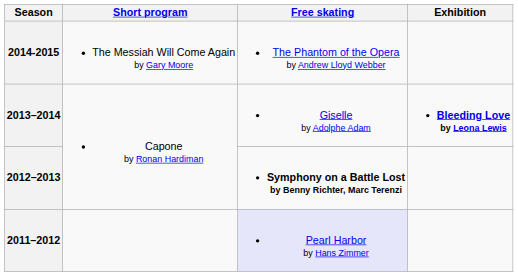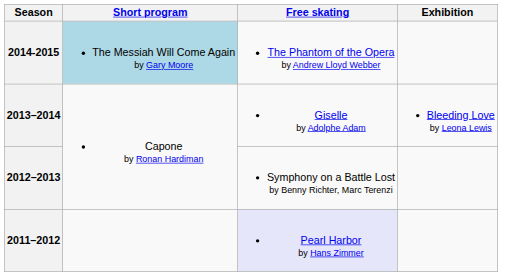2014-2015 | Short program: no background -> lightblue background
2013–2014 | Exhibition: bold -> normal
2012–2013 | Free skating: bold -> normal
